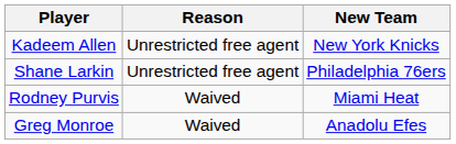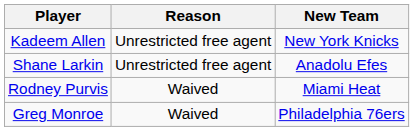Shane Larkin | New Team: Philadelphia 76ers -> Anadolu Efes
Greg Monroe | New Team: Anadolu Efes -> Philadelphia 76ers
